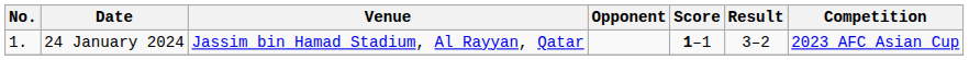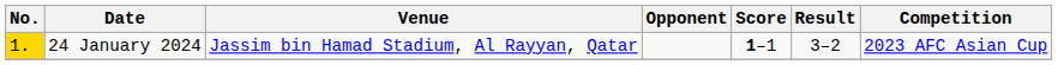24 January 2024 | No.: no background -> gold background
